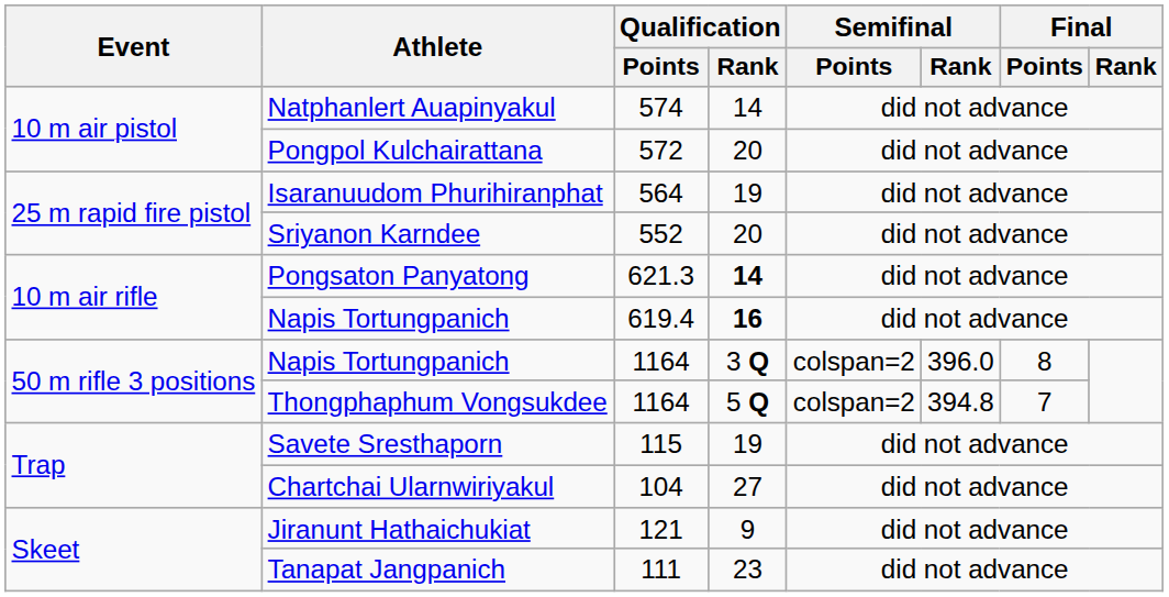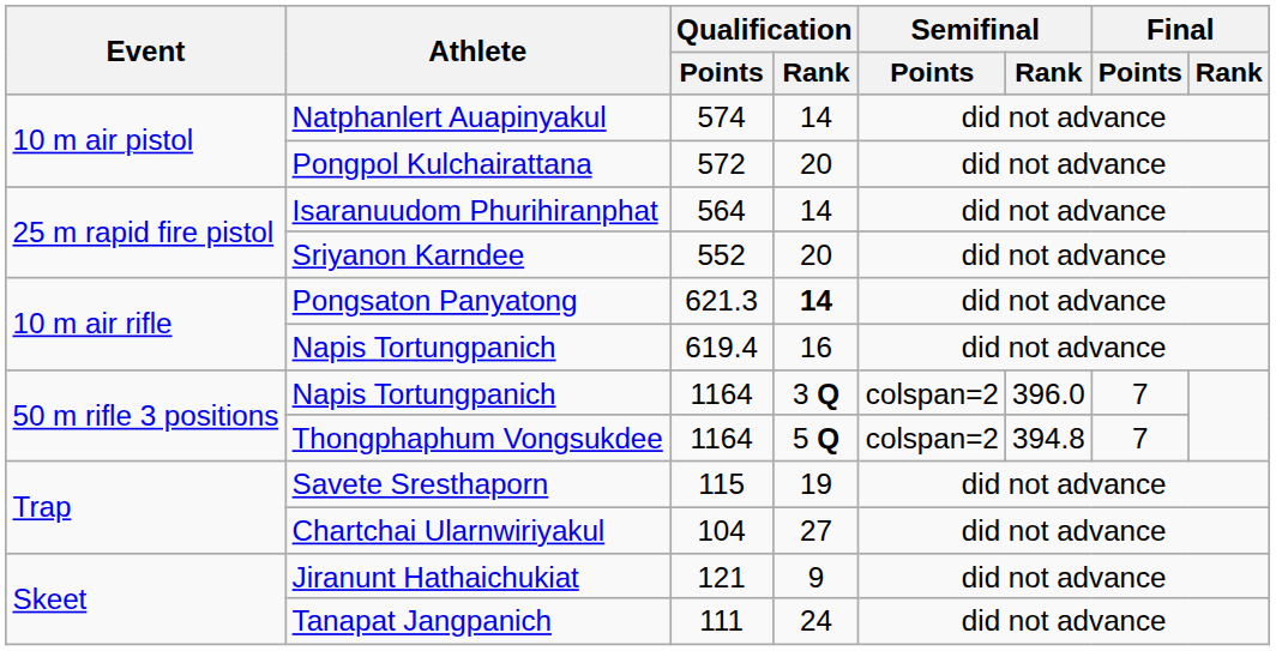Isaranuudom Phurihiranphat | Qualification / Rank: 19 -> 14
Napis Tortungpanich / 619.4 | Qualification / Rank: bold -> normal
Napis Tortungpanich / 1164 | Final / Points: 8 -> 7
Tanapat Jangpanich | Qualification / Rank: 23 -> 24
